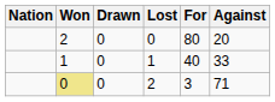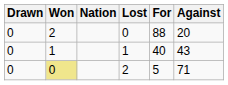columns swapped: Nation <-> Drawn
row 2 | For: 80 -> 88
row 3 | Against: 33 -> 43
row 4 | For: 3 -> 5
